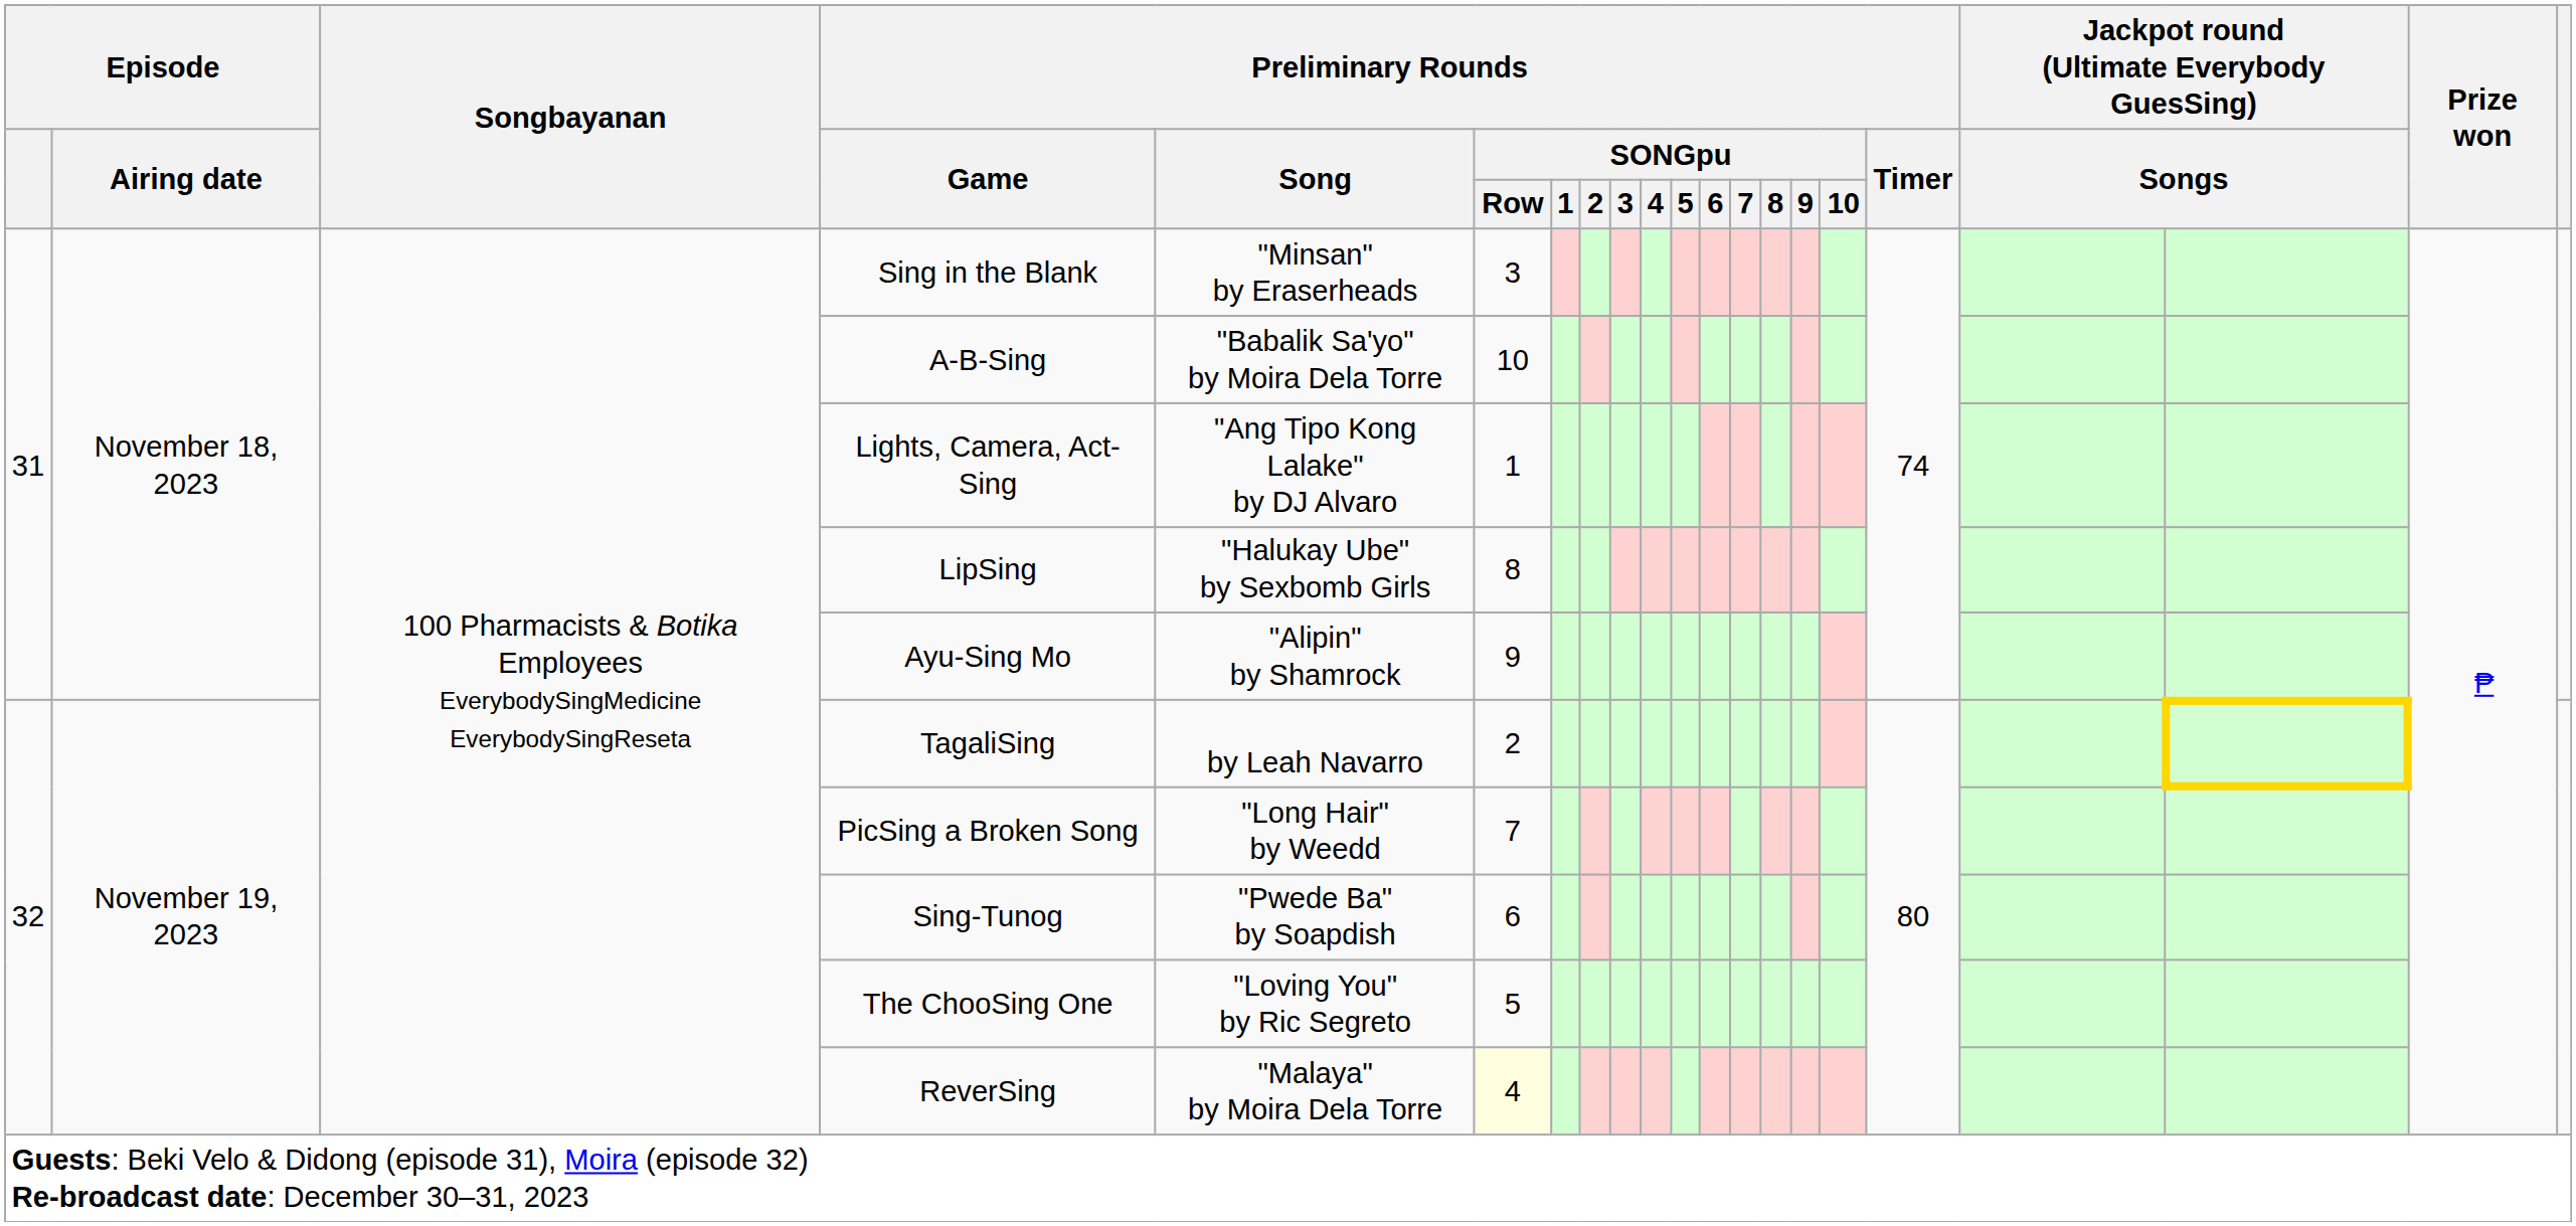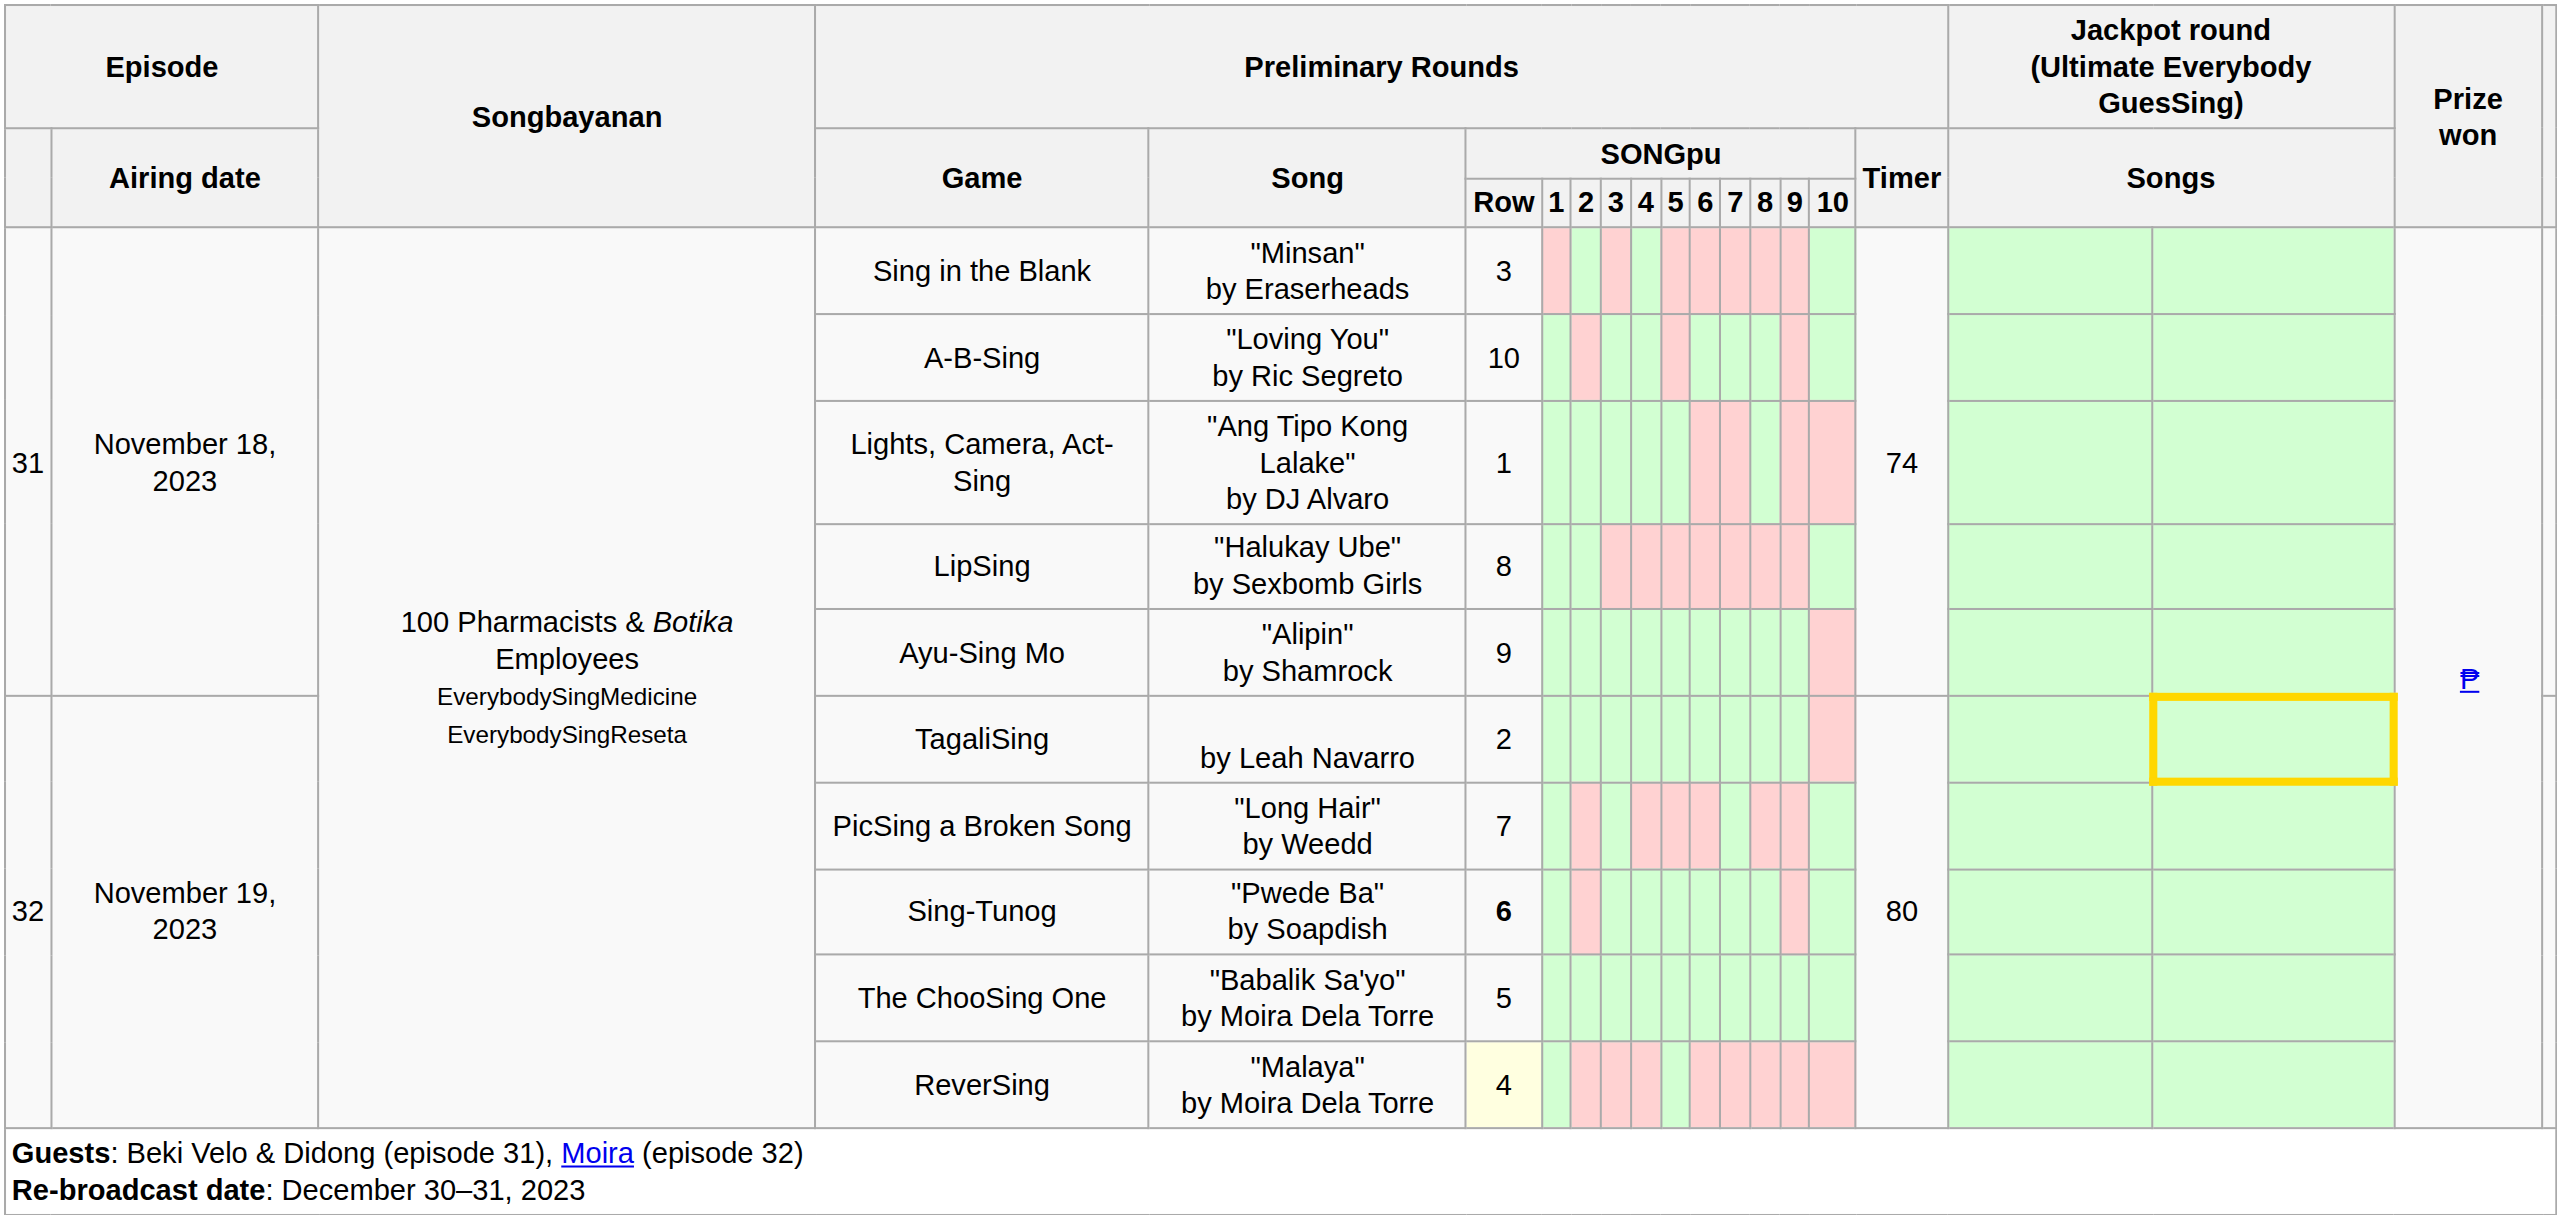A-B-Sing | Preliminary Rounds / Song: "Babalik Sa'yo" by Moira Dela Torre -> "Loving You" by Ric Segreto
Sing-Tunog | Preliminary Rounds / SONGpu / Row: normal -> bold
The ChooSing One | Preliminary Rounds / Song: "Loving You" by Ric Segreto -> "Babalik Sa'yo" by Moira Dela Torre
